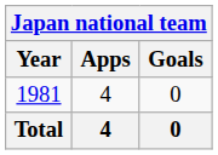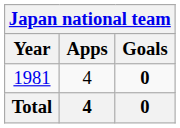1981 | Goals: normal -> bold
